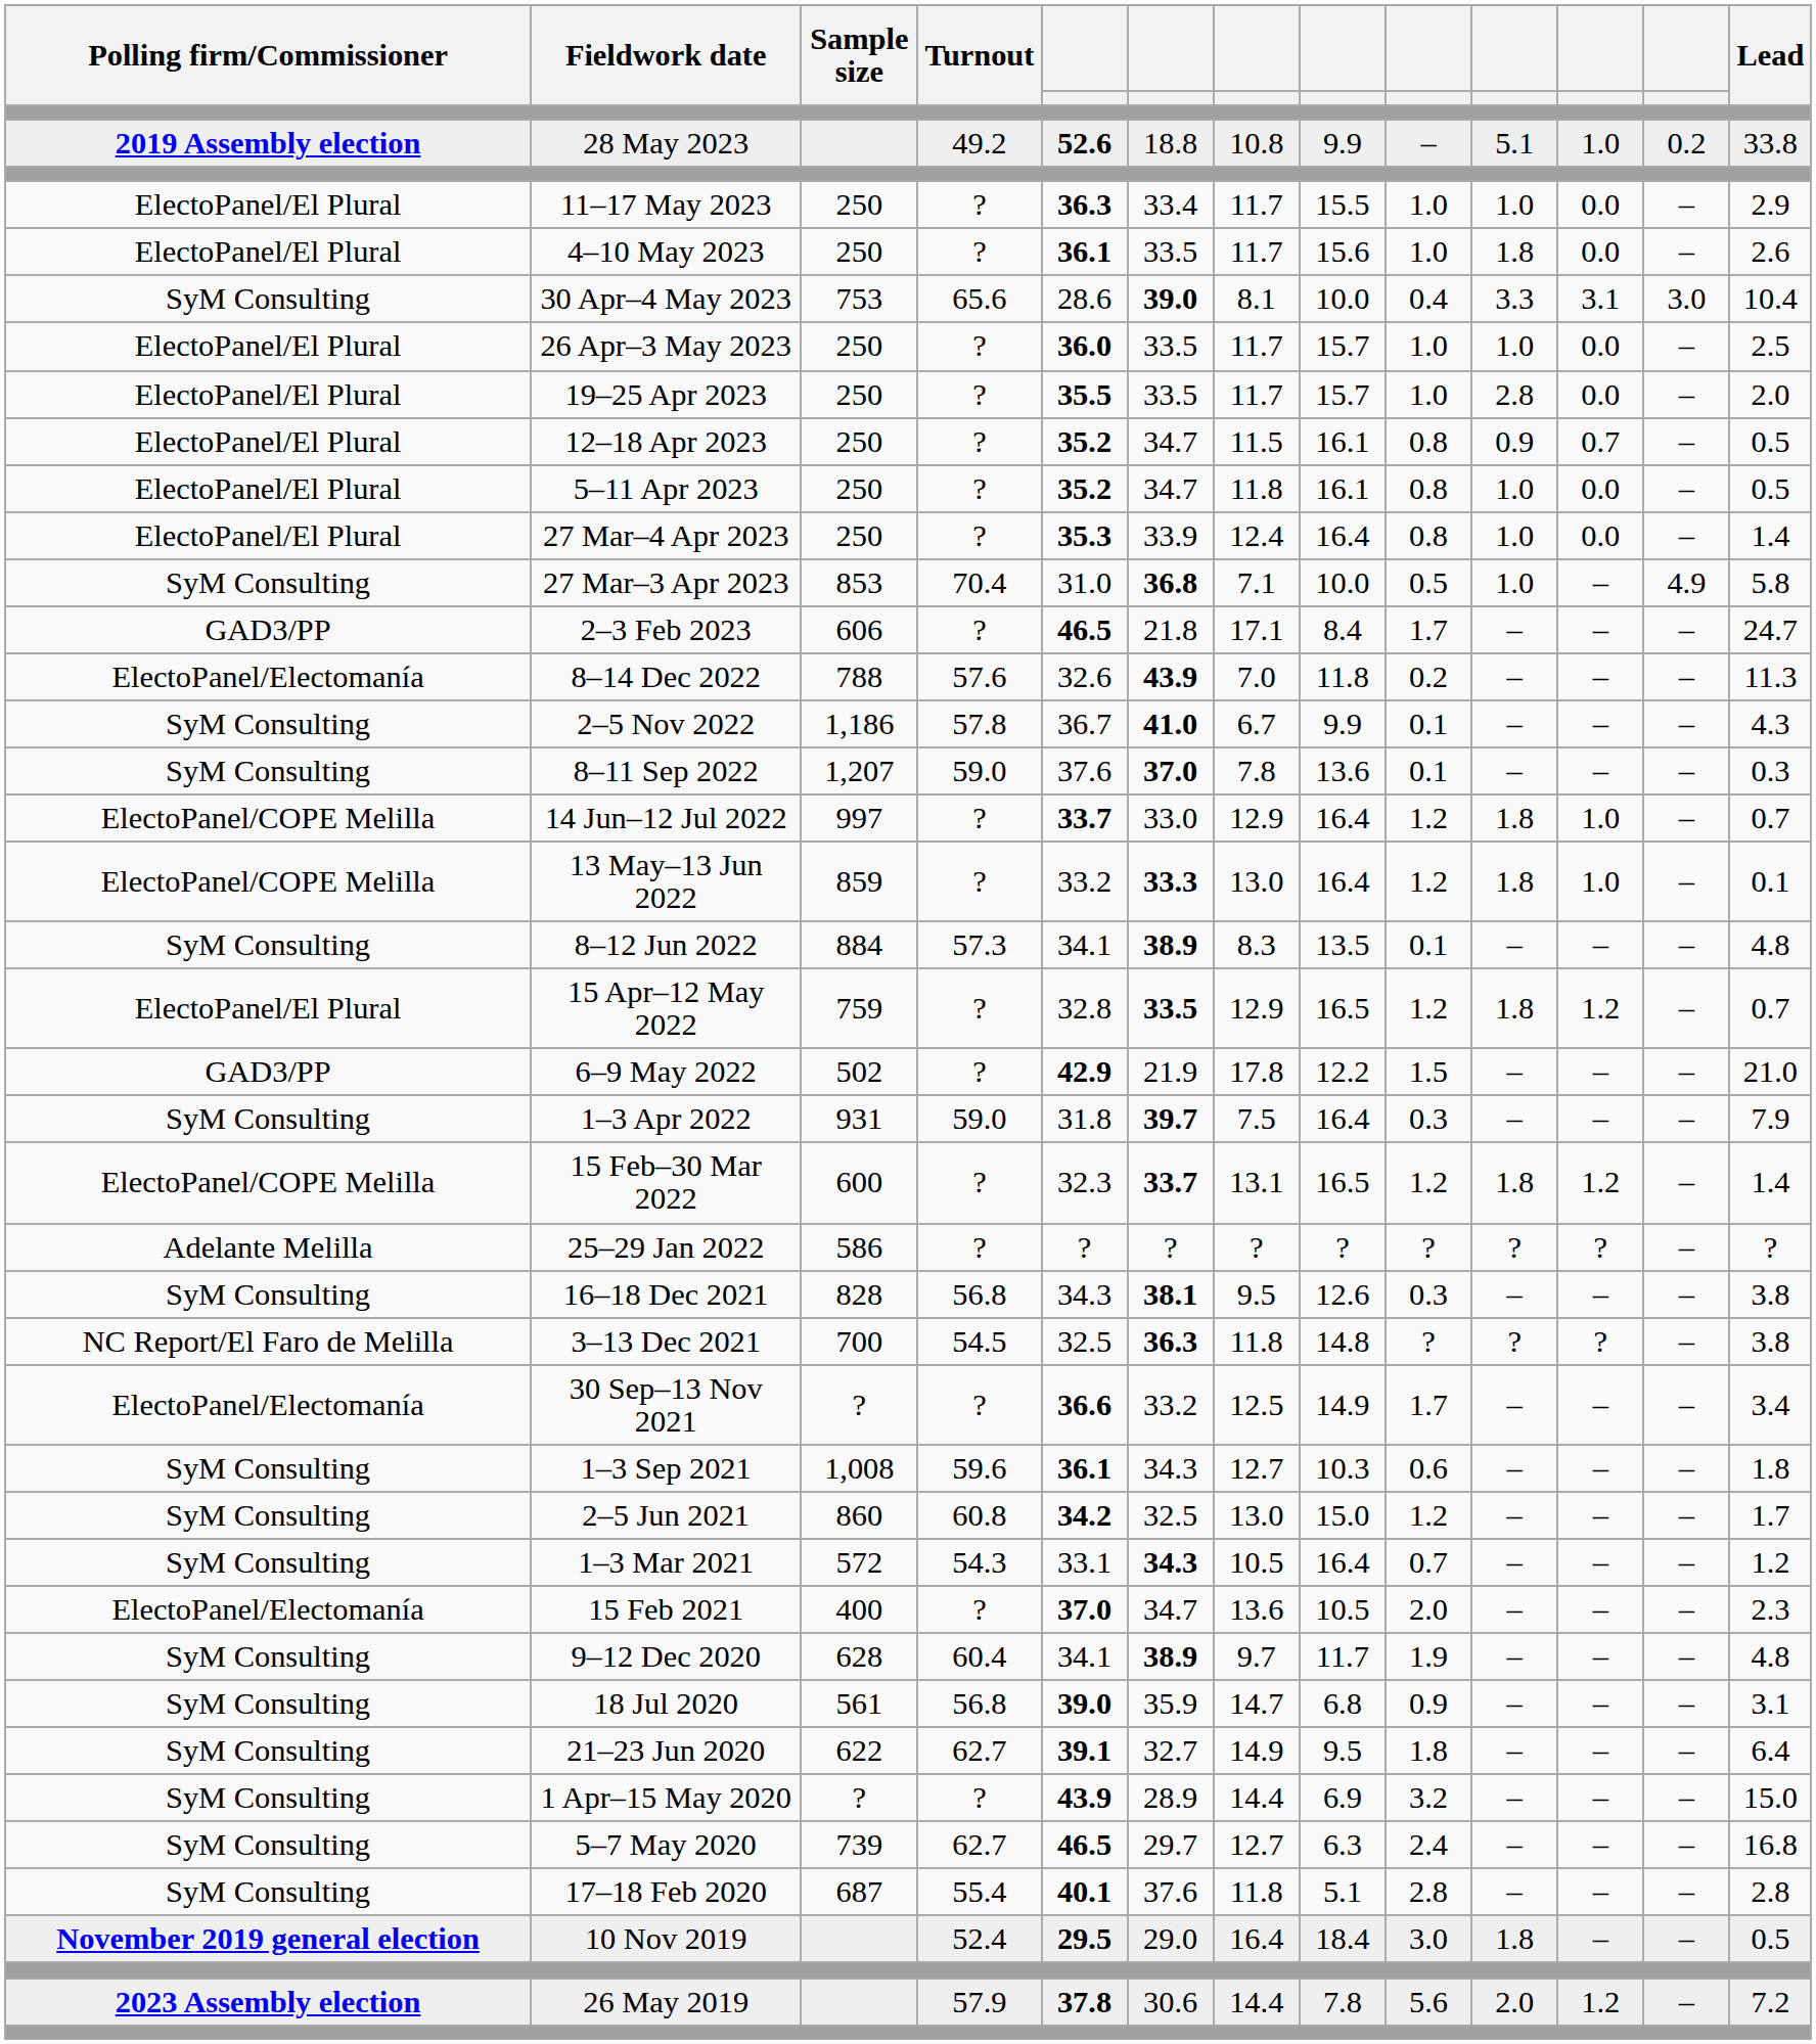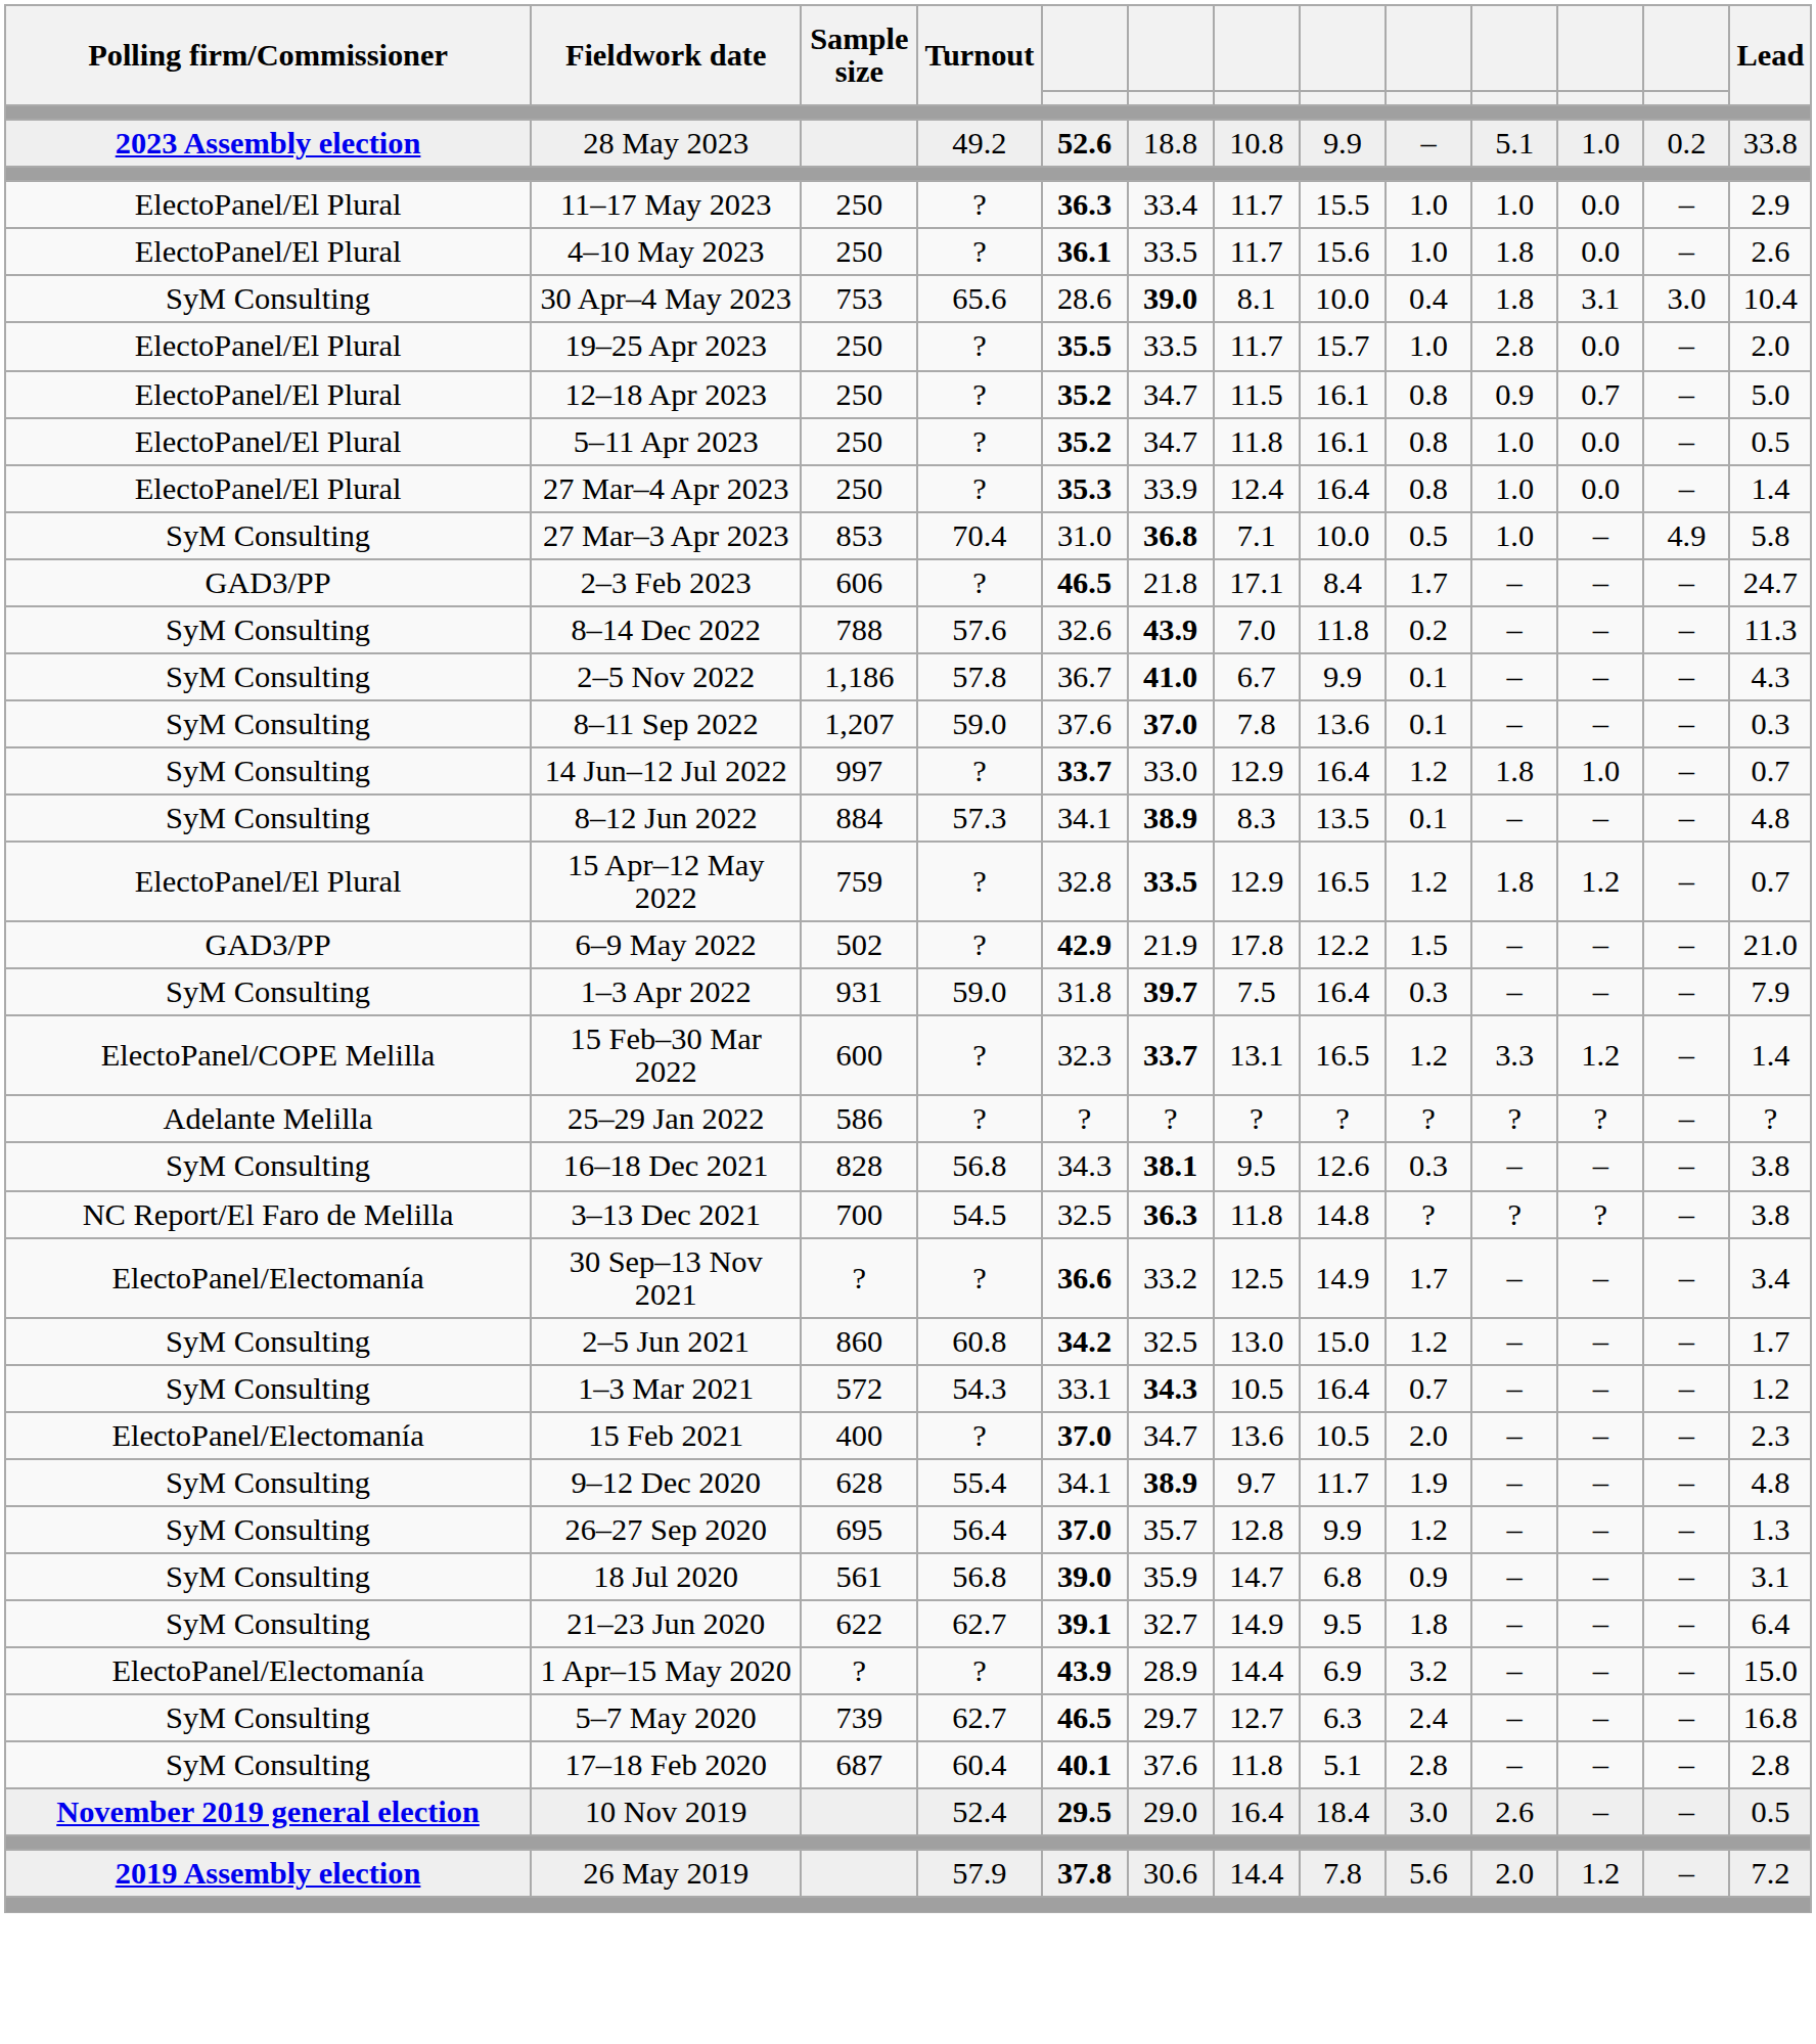28 May 2023 | Polling firm/Commissioner: 2019 Assembly election -> 2023 Assembly election
30 Apr–4 May 2023 | column 10: 3.3 -> 1.8
- row: ElectoPanel/El Plural | 26 Apr–3 May 2023 | 250 | ? | 36.0 | 33.5 | 11.7 | 15.7 | 1.0 | 1.0 | 0.0 | – | 2.5
12–18 Apr 2023 | Lead: 0.5 -> 5.0
8–14 Dec 2022 | Polling firm/Commissioner: ElectoPanel/Electomanía -> SyM Consulting
14 Jun–12 Jul 2022 | Polling firm/Commissioner: ElectoPanel/COPE Melilla -> SyM Consulting
- row: ElectoPanel/COPE Melilla | 13 May–13 Jun 2022 | 859 | ? | 33.2 | 33.3 | 13.0 | 16.4 | 1.2 | 1.8 | 1.0 | – | 0.1
15 Feb–30 Mar 2022 | column 10: 1.8 -> 3.3
- row: SyM Consulting | 1–3 Sep 2021 | 1,008 | 59.6 | 36.1 | 34.3 | 12.7 | 10.3 | 0.6 | – | – | – | 1.8
9–12 Dec 2020 | Turnout: 60.4 -> 55.4
+ row: SyM Consulting | 26–27 Sep 2020 | 695 | 56.4 | 37.0 | 35.7 | 12.8 | 9.9 | 1.2 | – | – | – | 1.3
1 Apr–15 May 2020 | Polling firm/Commissioner: SyM Consulting -> ElectoPanel/Electomanía
17–18 Feb 2020 | Turnout: 55.4 -> 60.4
10 Nov 2019 | column 10: 1.8 -> 2.6
26 May 2019 | Polling firm/Commissioner: 2023 Assembly election -> 2019 Assembly election
